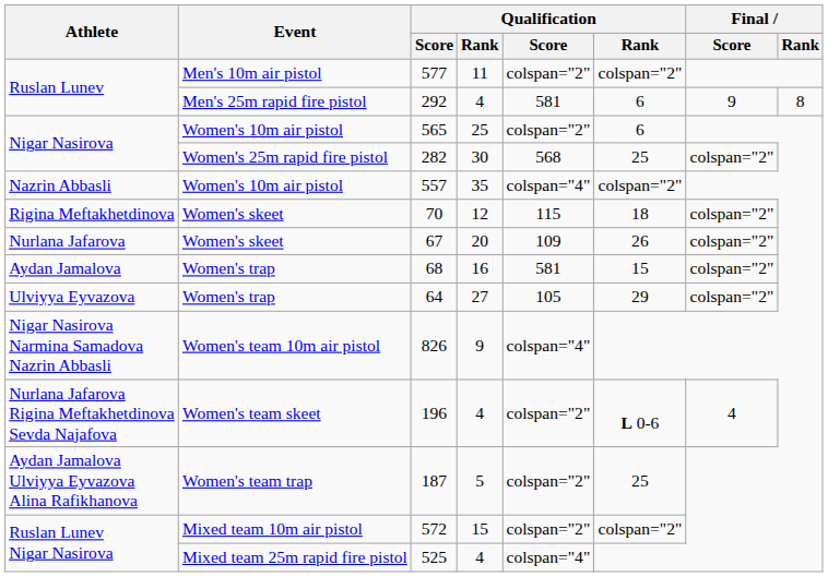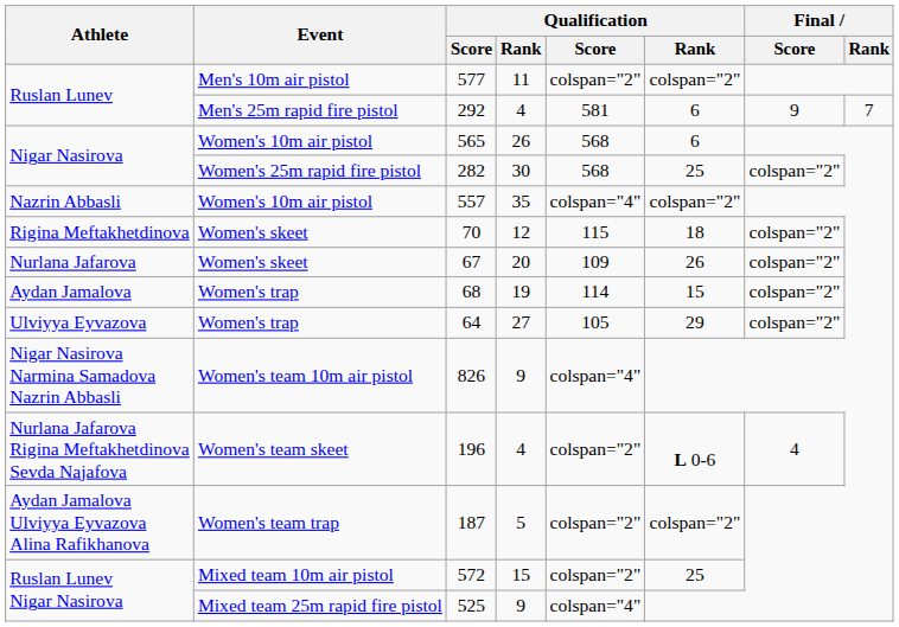292 | Final / Rank: 8 -> 7
565 | column 4: 25 -> 26
565 | column 5: colspan="2" -> 568
68 | column 4: 16 -> 19
68 | column 5: 581 -> 114
187 | column 6: 25 -> colspan="2"
572 | column 6: colspan="2" -> 25
525 | column 4: 4 -> 9
